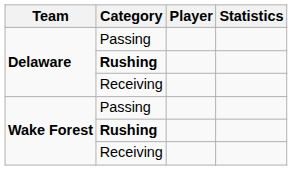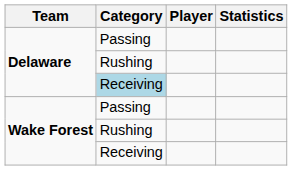Delaware / Rushing | Category: bold -> normal
Delaware / Receiving | Category: no background -> lightblue background
Wake Forest / Rushing | Category: bold -> normal
